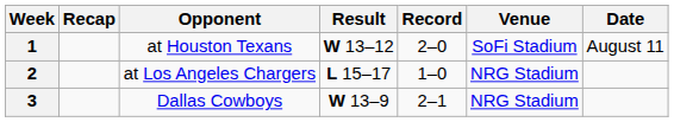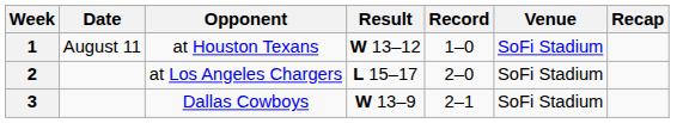columns swapped: Date <-> Recap
1 | Record: 2–0 -> 1–0
2 | Record: 1–0 -> 2–0
2 | Venue: NRG Stadium -> SoFi Stadium
3 | Venue: NRG Stadium -> SoFi Stadium
